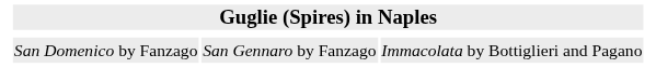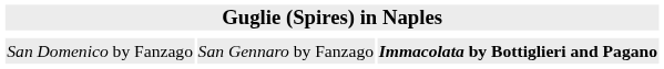San Domenico by Fanzago | column 3: normal -> bold
